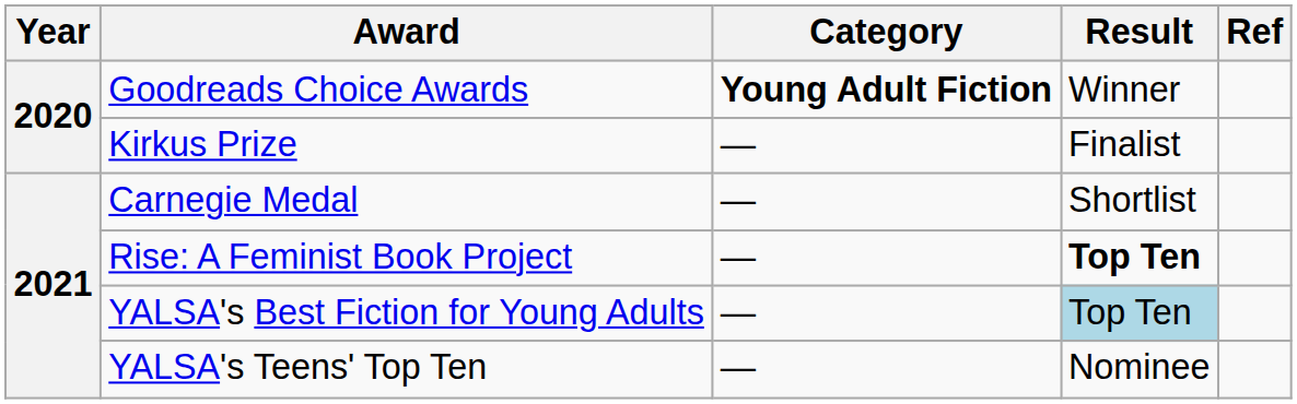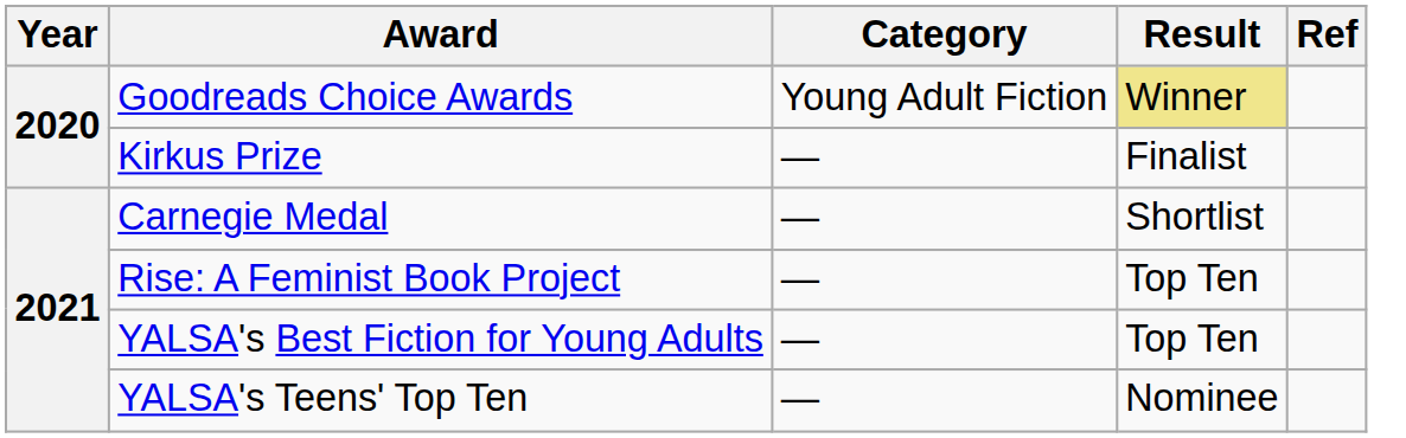Goodreads Choice Awards | Category: bold -> normal
Goodreads Choice Awards | Result: no background -> khaki background
Rise: A Feminist Book Project | Result: bold -> normal
YALSA's Best Fiction for Young Adults | Result: lightblue background -> no background
